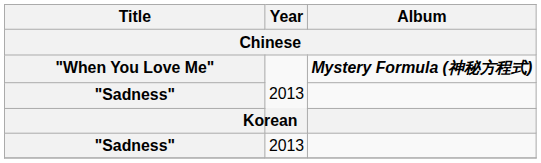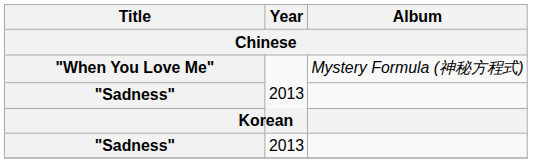"When You Love Me" | Album: bold -> normal
